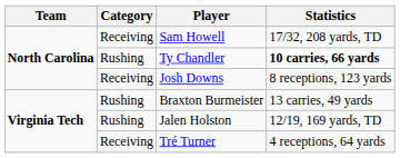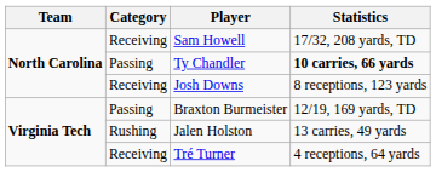Ty Chandler | Category: Rushing -> Passing
Braxton Burmeister | Category: Rushing -> Passing
Braxton Burmeister | Statistics: 13 carries, 49 yards -> 12/19, 169 yards, TD
Jalen Holston | Statistics: 12/19, 169 yards, TD -> 13 carries, 49 yards
